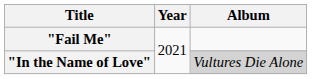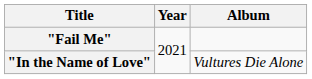"In the Name of Love" | Album: lightgrey background -> no background
